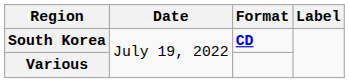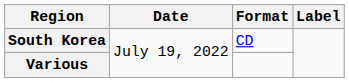South Korea | Format: bold -> normal
